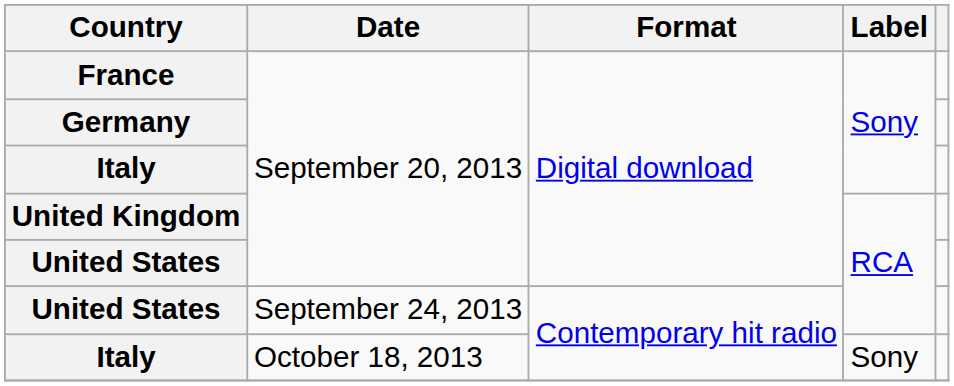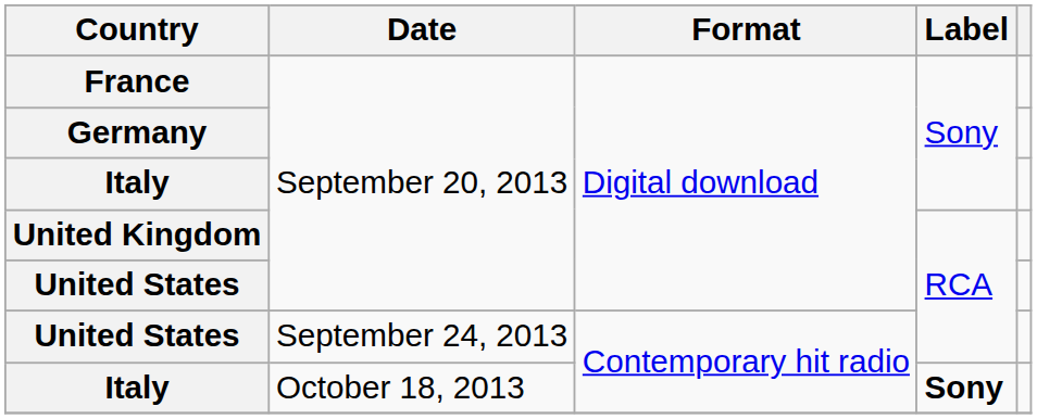Italy / October 18, 2013 | Label: normal -> bold
